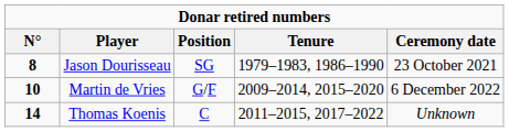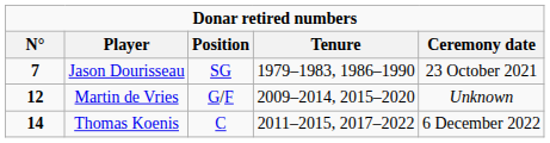Jason Dourisseau | N°: 8 -> 7
Martin de Vries | N°: 10 -> 12
Martin de Vries | Ceremony date: 6 December 2022 -> Unknown
Thomas Koenis | Ceremony date: Unknown -> 6 December 2022
